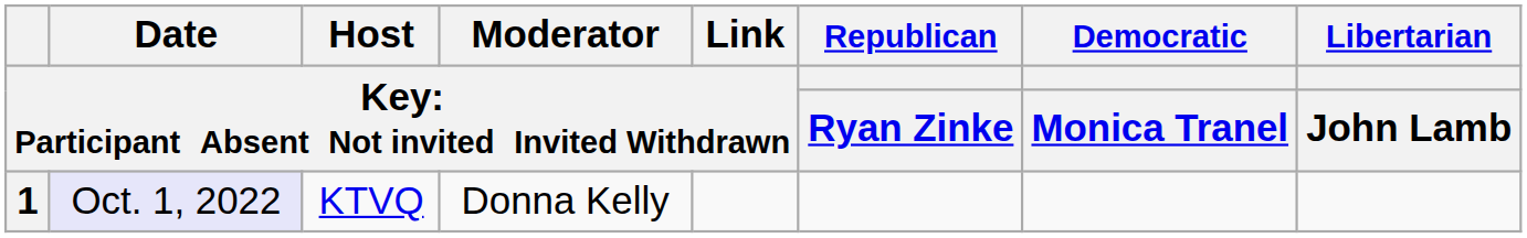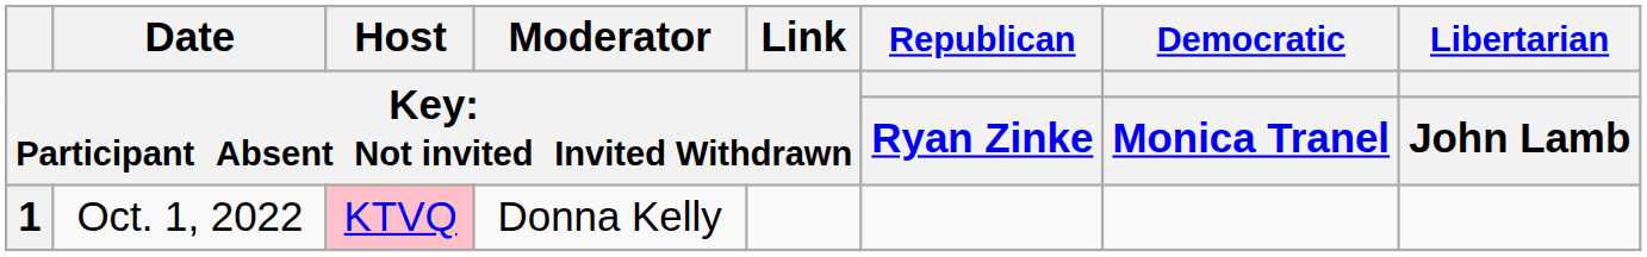1 | column 2: lavender background -> no background
1 | column 3: no background -> pink background
